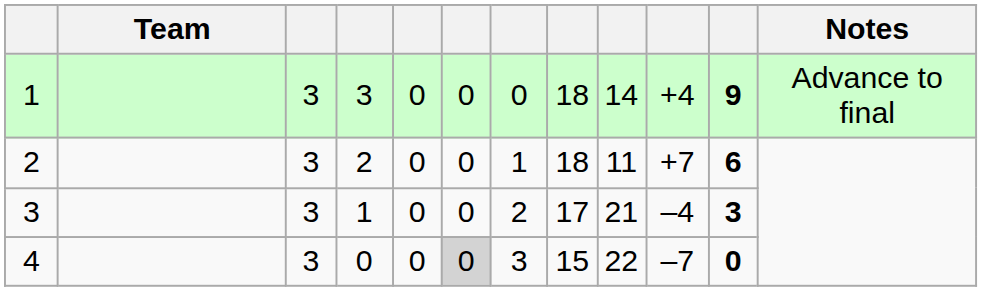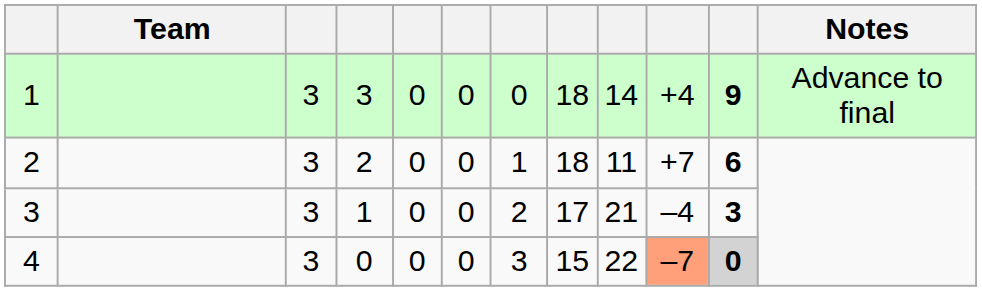4 | column 6: lightgrey background -> no background
4 | column 10: no background -> lightsalmon background
4 | column 11: no background -> lightgrey background
